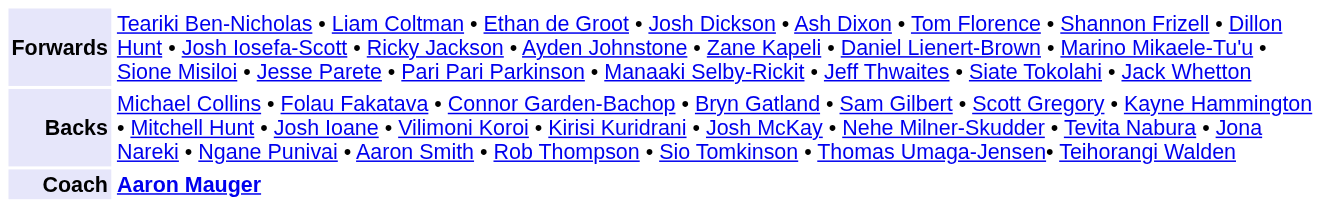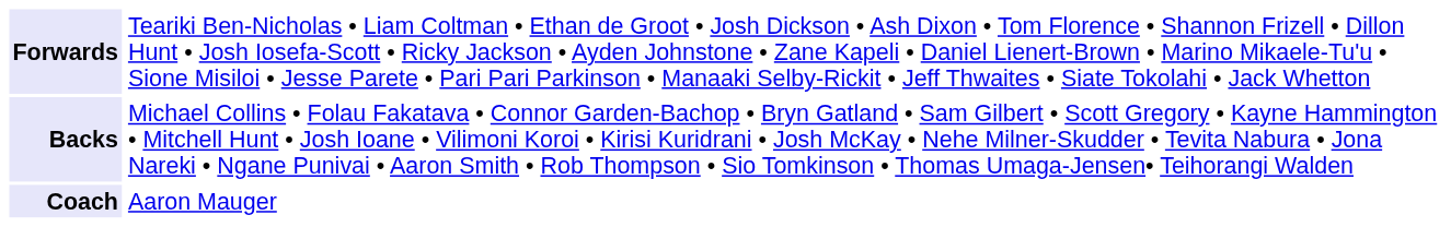Coach | column 2: bold -> normal
